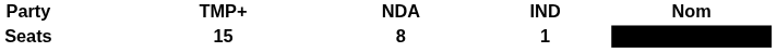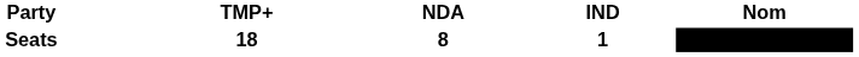Seats | TMP+: 15 -> 18
